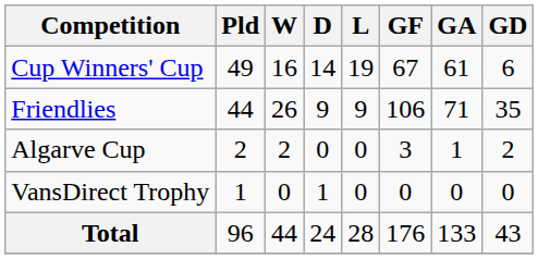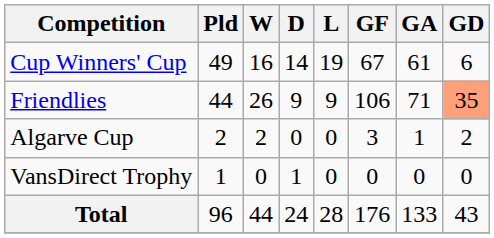Friendlies | GD: no background -> lightsalmon background
